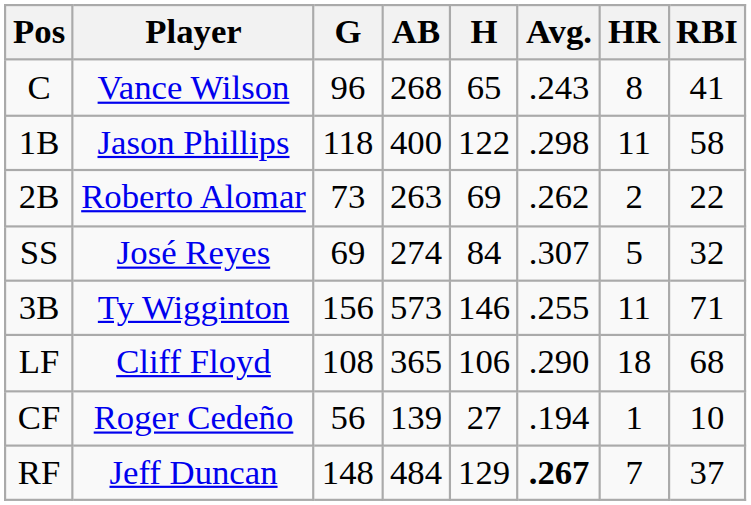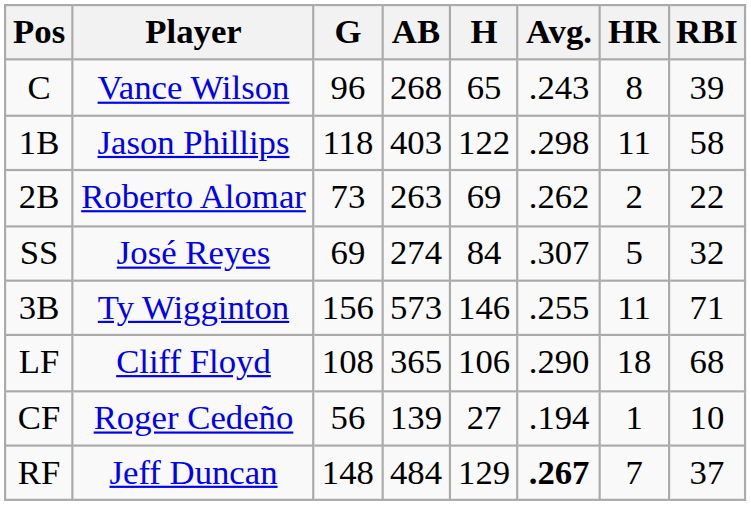C | RBI: 41 -> 39
1B | AB: 400 -> 403
